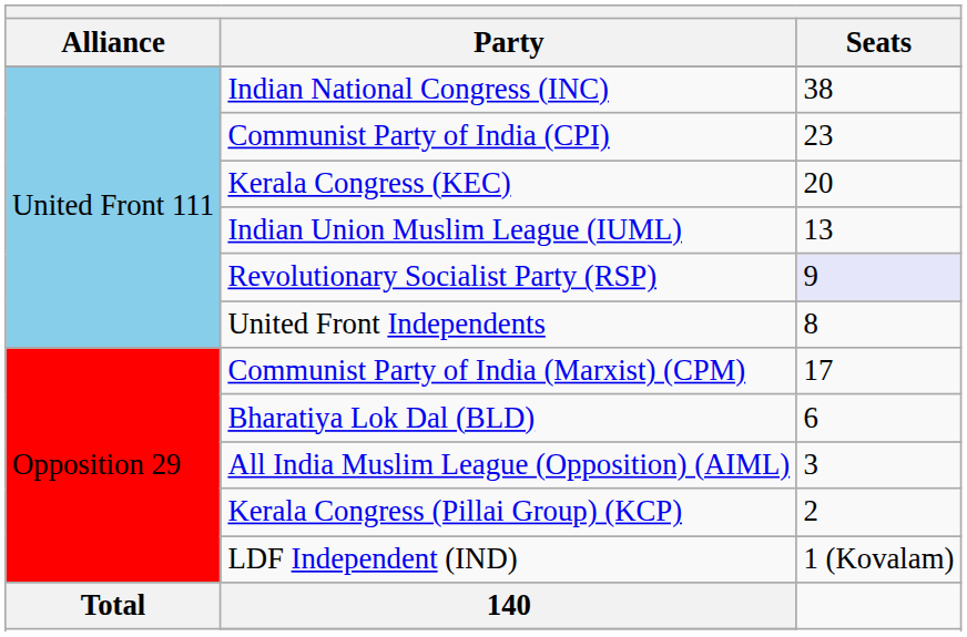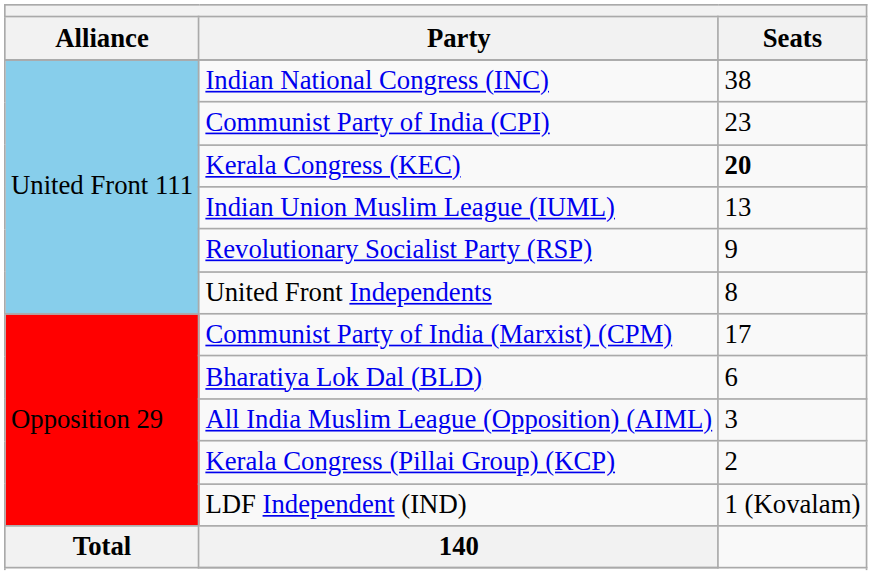Kerala Congress (KEC) | Seats: normal -> bold
Revolutionary Socialist Party (RSP) | Seats: lavender background -> no background
